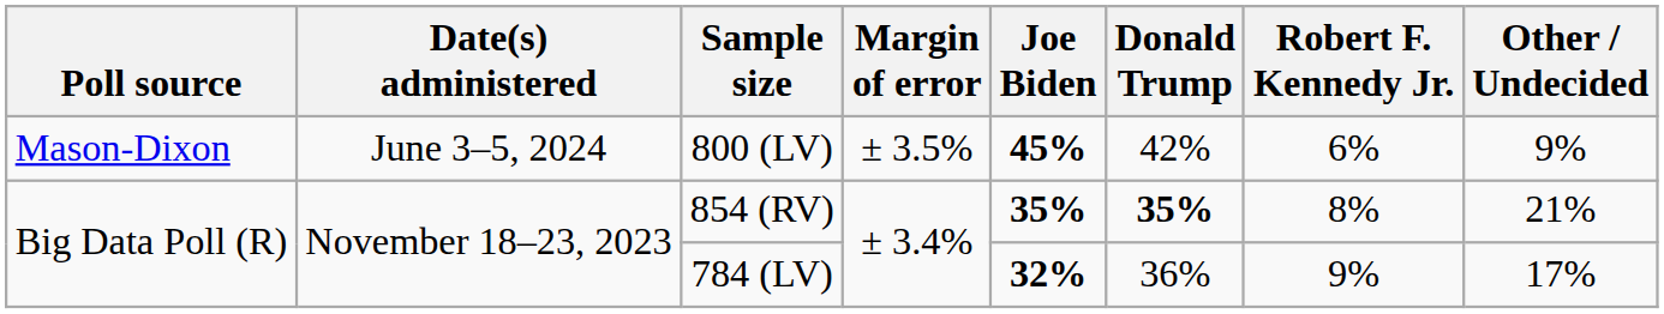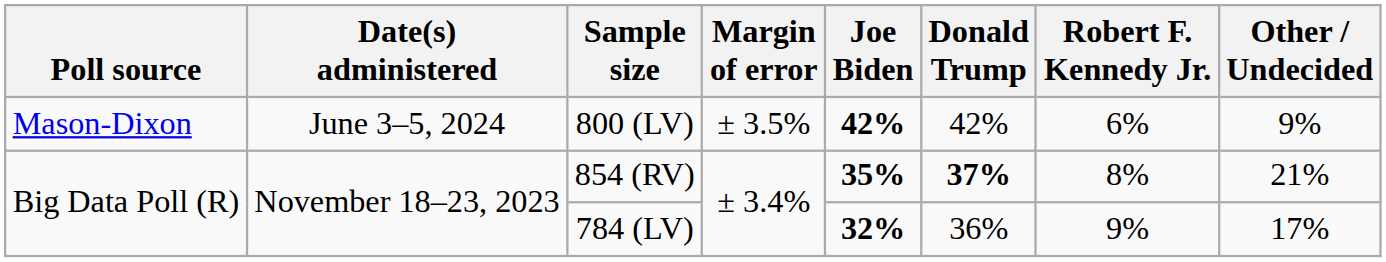800 (LV) | Joe Biden: 45% -> 42%
854 (RV) | Donald Trump: 35% -> 37%
